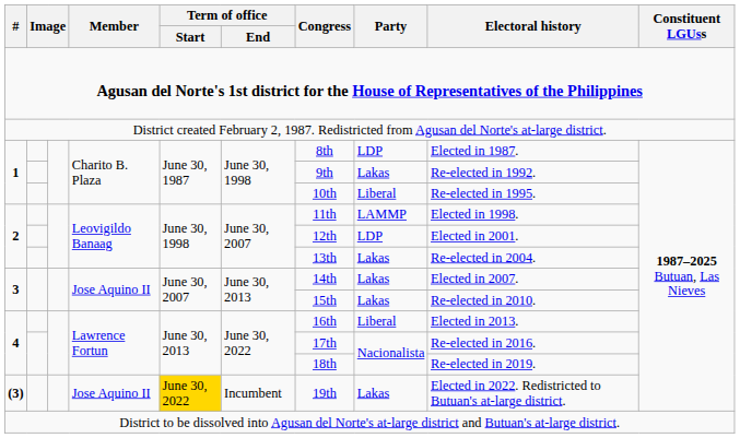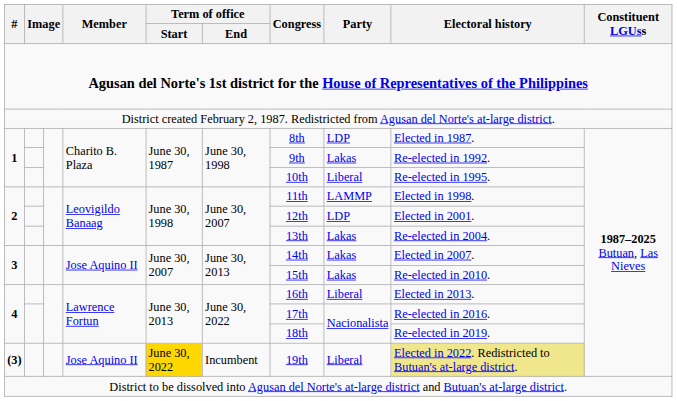(3) | Party: Lakas -> Liberal
(3) | Electoral history: no background -> khaki background
